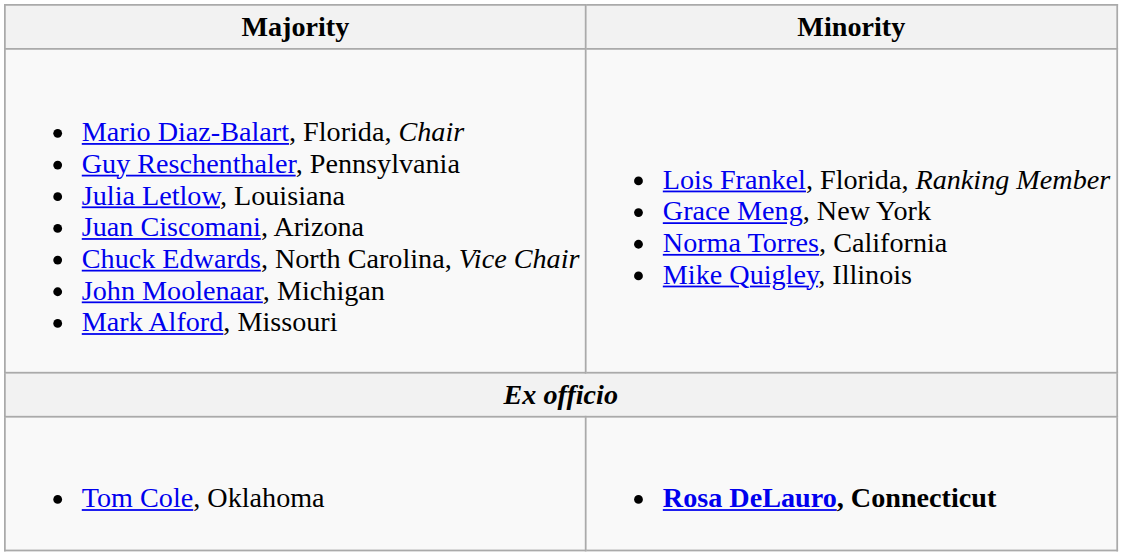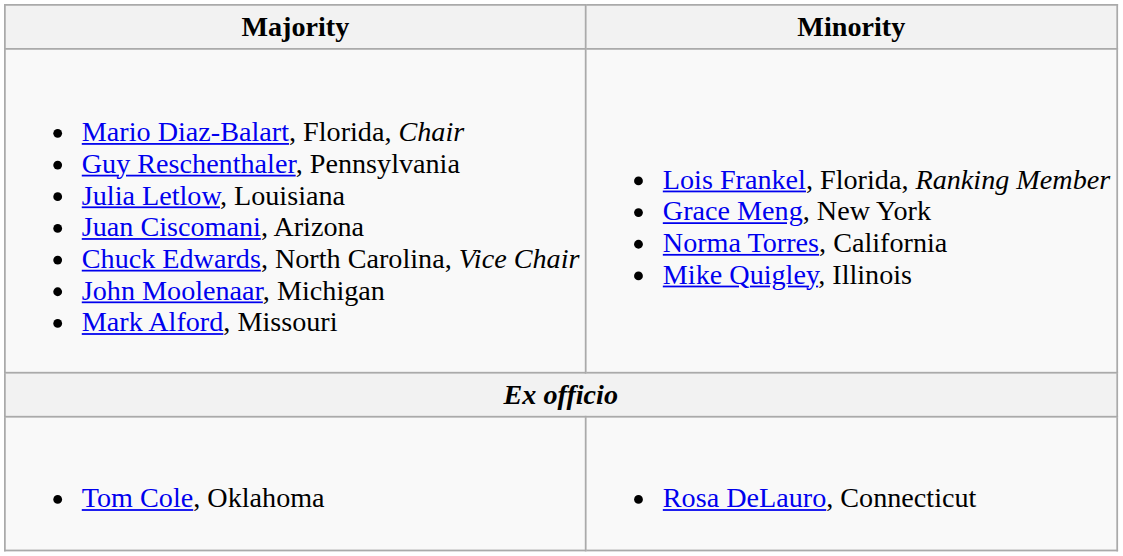Tom Cole, Oklahoma | Minority: bold -> normal
